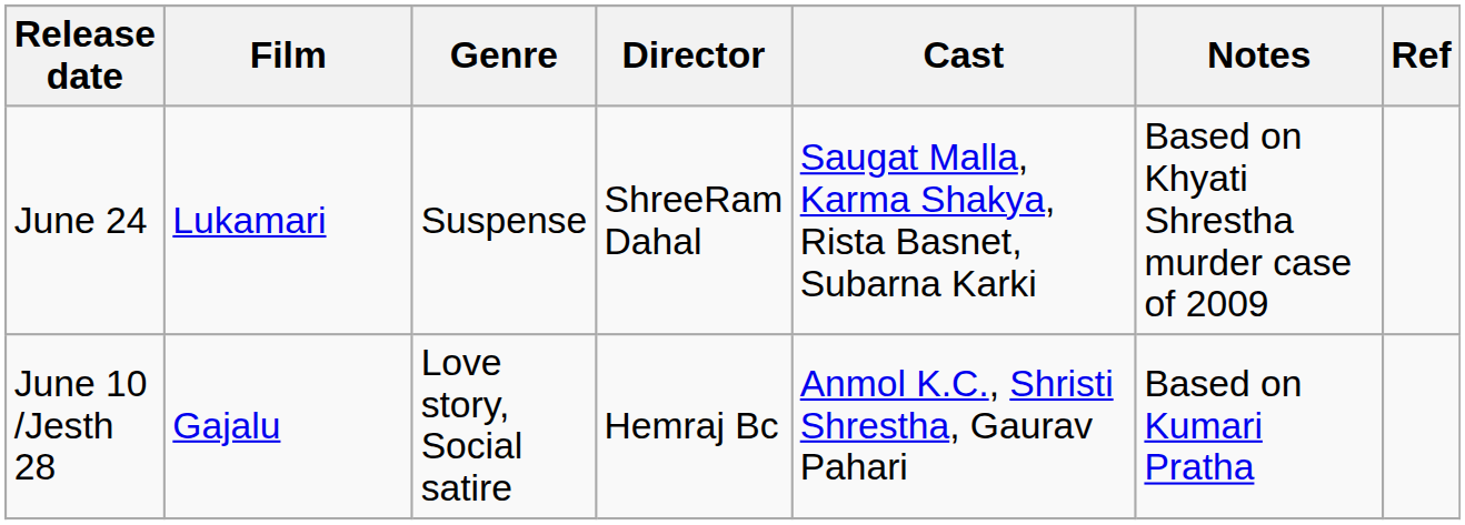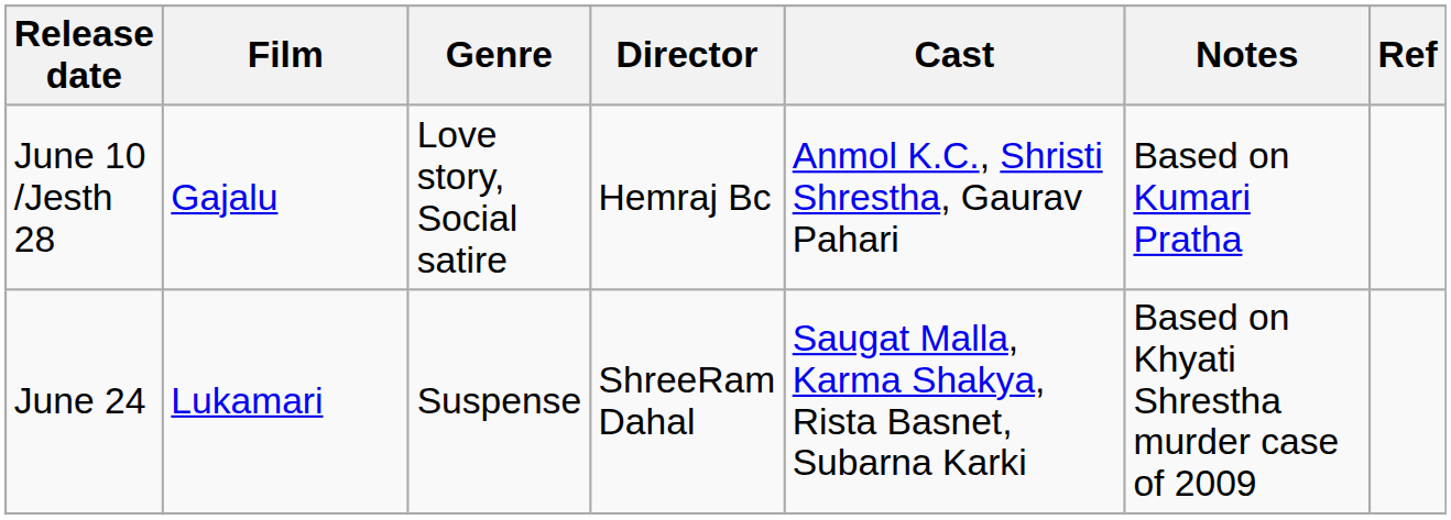rows swapped: June 10 /Jesth 28 <-> June 24
